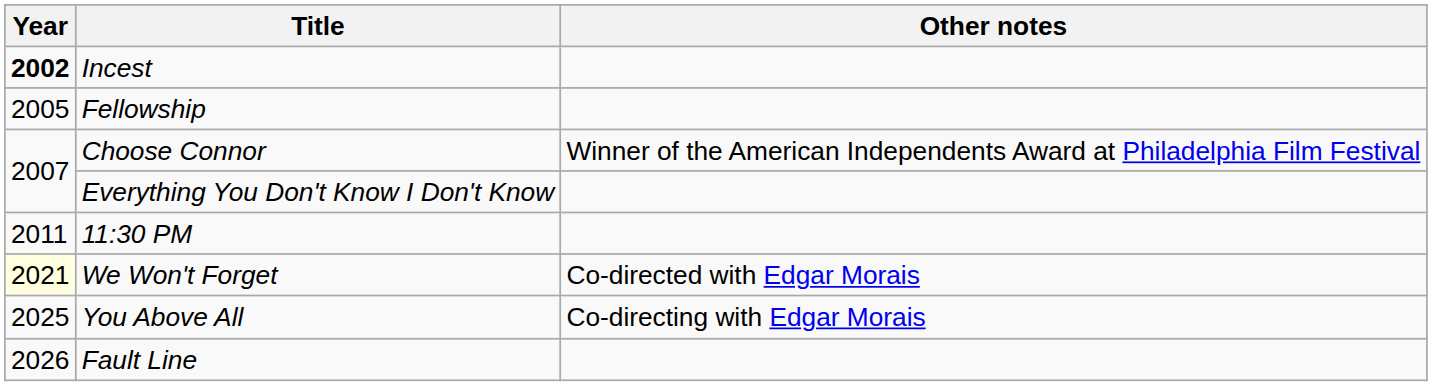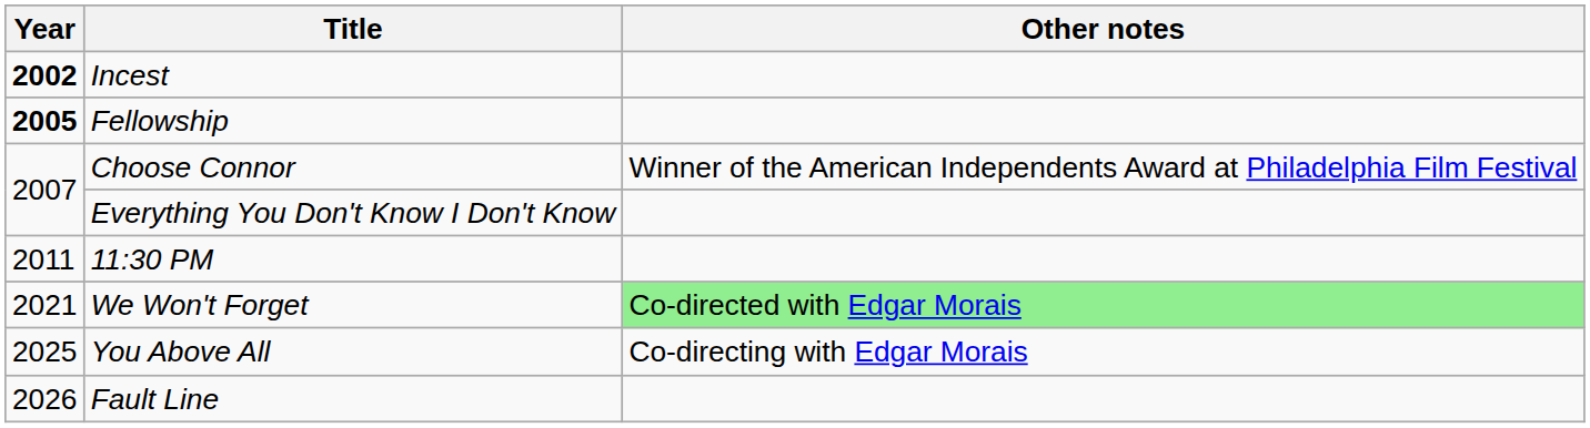Fellowship | Year: normal -> bold
We Won't Forget | Year: lightyellow background -> no background
We Won't Forget | Other notes: no background -> lightgreen background
